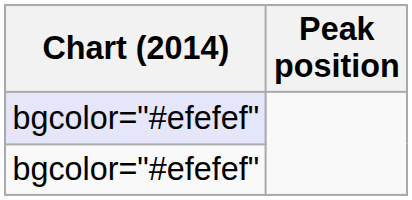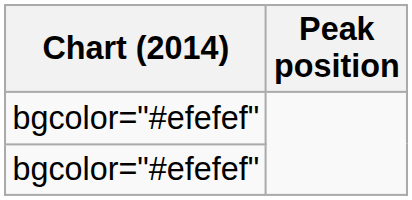row 2 | Chart (2014): lavender background -> no background
